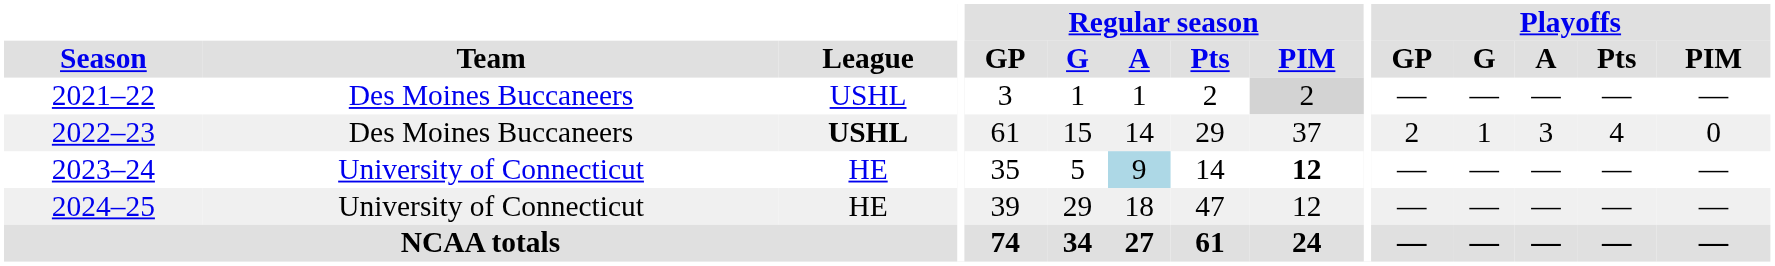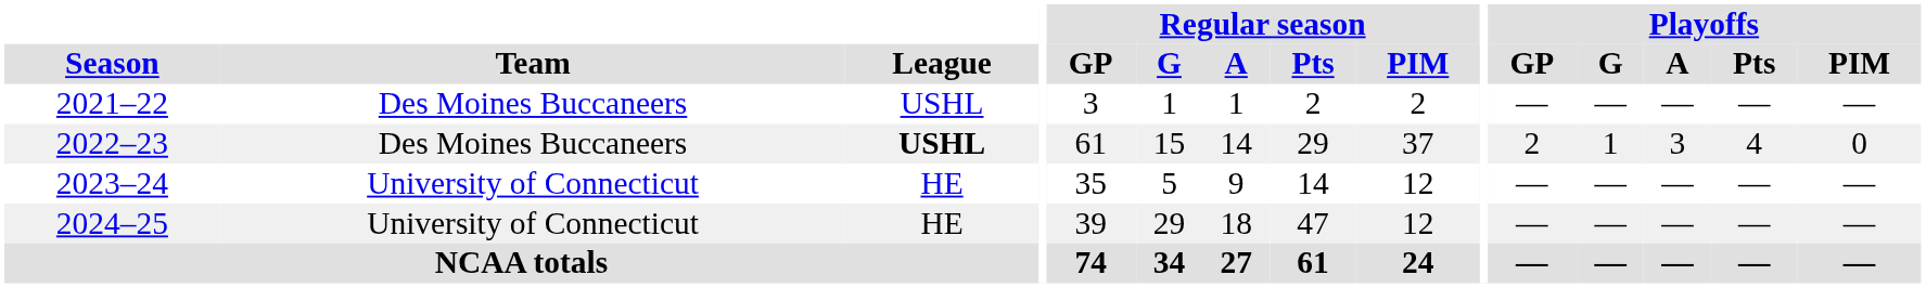2021–22 | Regular season / PIM: lightgrey background -> no background
2023–24 | Regular season / A: lightblue background -> no background
2023–24 | Regular season / PIM: bold -> normal
